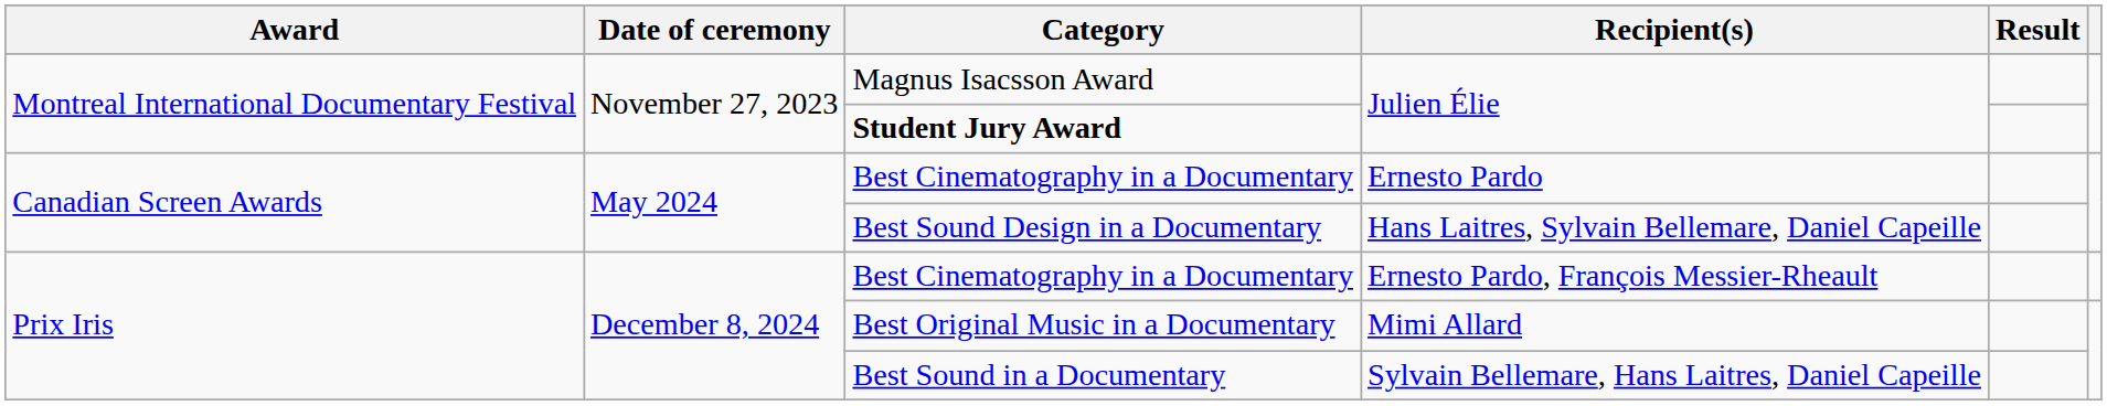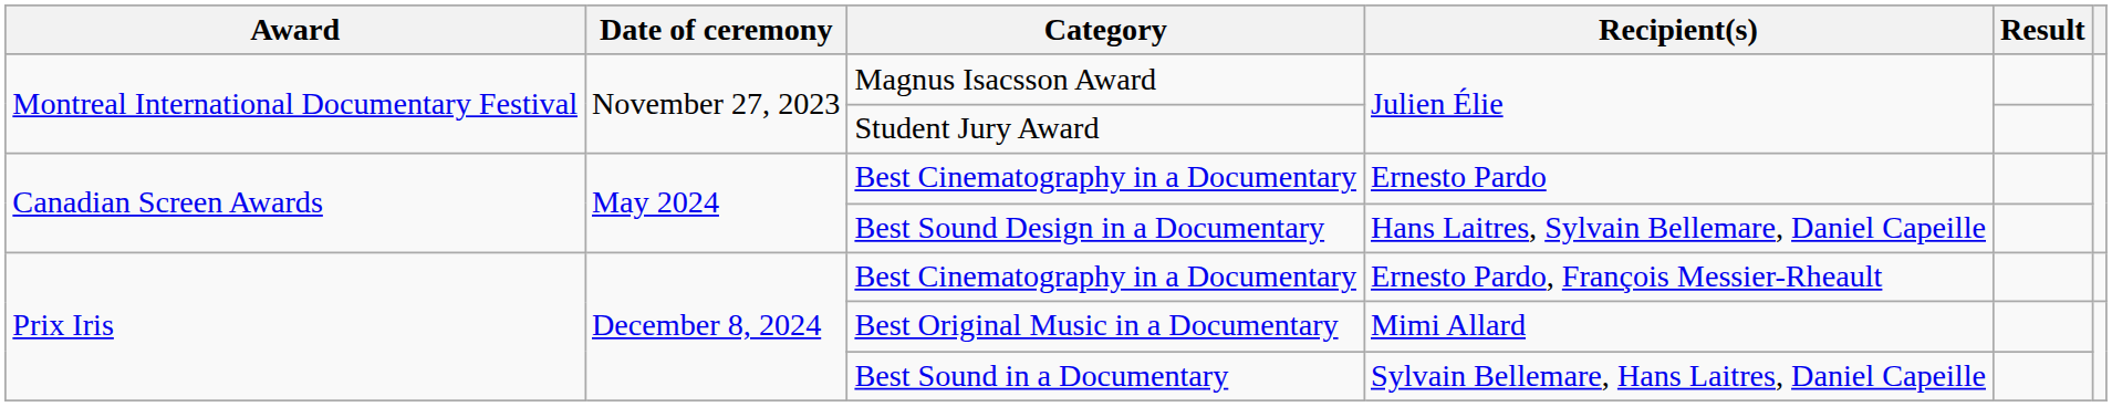Student Jury Award | Category: bold -> normal
